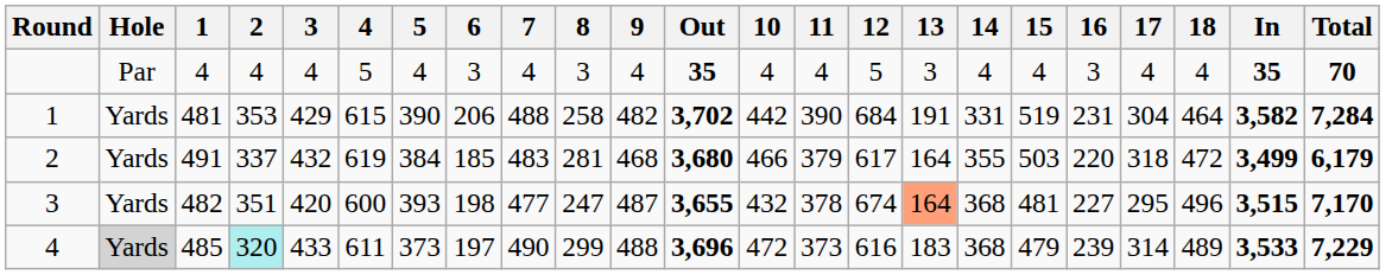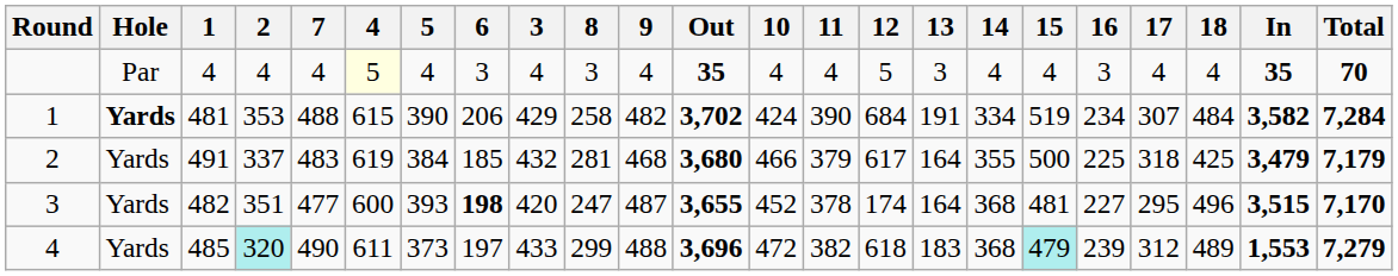columns swapped: 3 <-> 7
row 2 | 4: no background -> lightyellow background
row 3 | Hole: normal -> bold
row 3 | 10: 442 -> 424
row 3 | 14: 331 -> 334
row 3 | 16: 231 -> 234
row 3 | 17: 304 -> 307
row 3 | 18: 464 -> 484
row 4 | 15: 503 -> 500
row 4 | 16: 220 -> 225
row 4 | 18: 472 -> 425
row 4 | In: 3,499 -> 3,479
row 4 | Total: 6,179 -> 7,179
row 5 | 6: normal -> bold
row 5 | 10: 432 -> 452
row 5 | 12: 674 -> 174
row 5 | 13: lightsalmon background -> no background
row 6 | Hole: lightgrey background -> no background
row 6 | 11: 373 -> 382
row 6 | 12: 616 -> 618
row 6 | 15: no background -> paleturquoise background
row 6 | 17: 314 -> 312
row 6 | In: 3,533 -> 1,553
row 6 | Total: 7,229 -> 7,279
